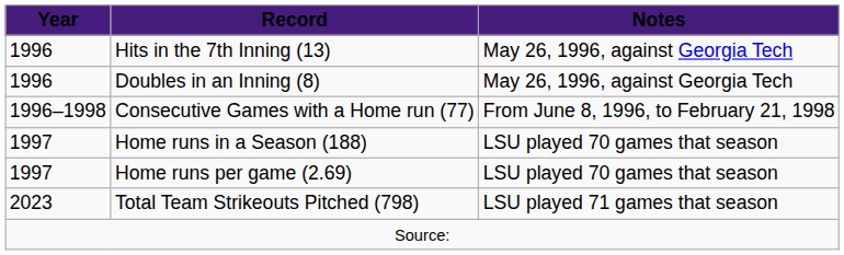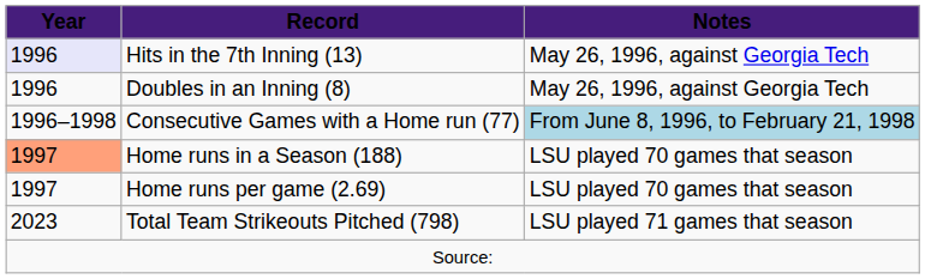Hits in the 7th Inning (13) | Year: no background -> lavender background
Consecutive Games with a Home run (77) | Notes: no background -> lightblue background
Home runs in a Season (188) | Year: no background -> lightsalmon background
